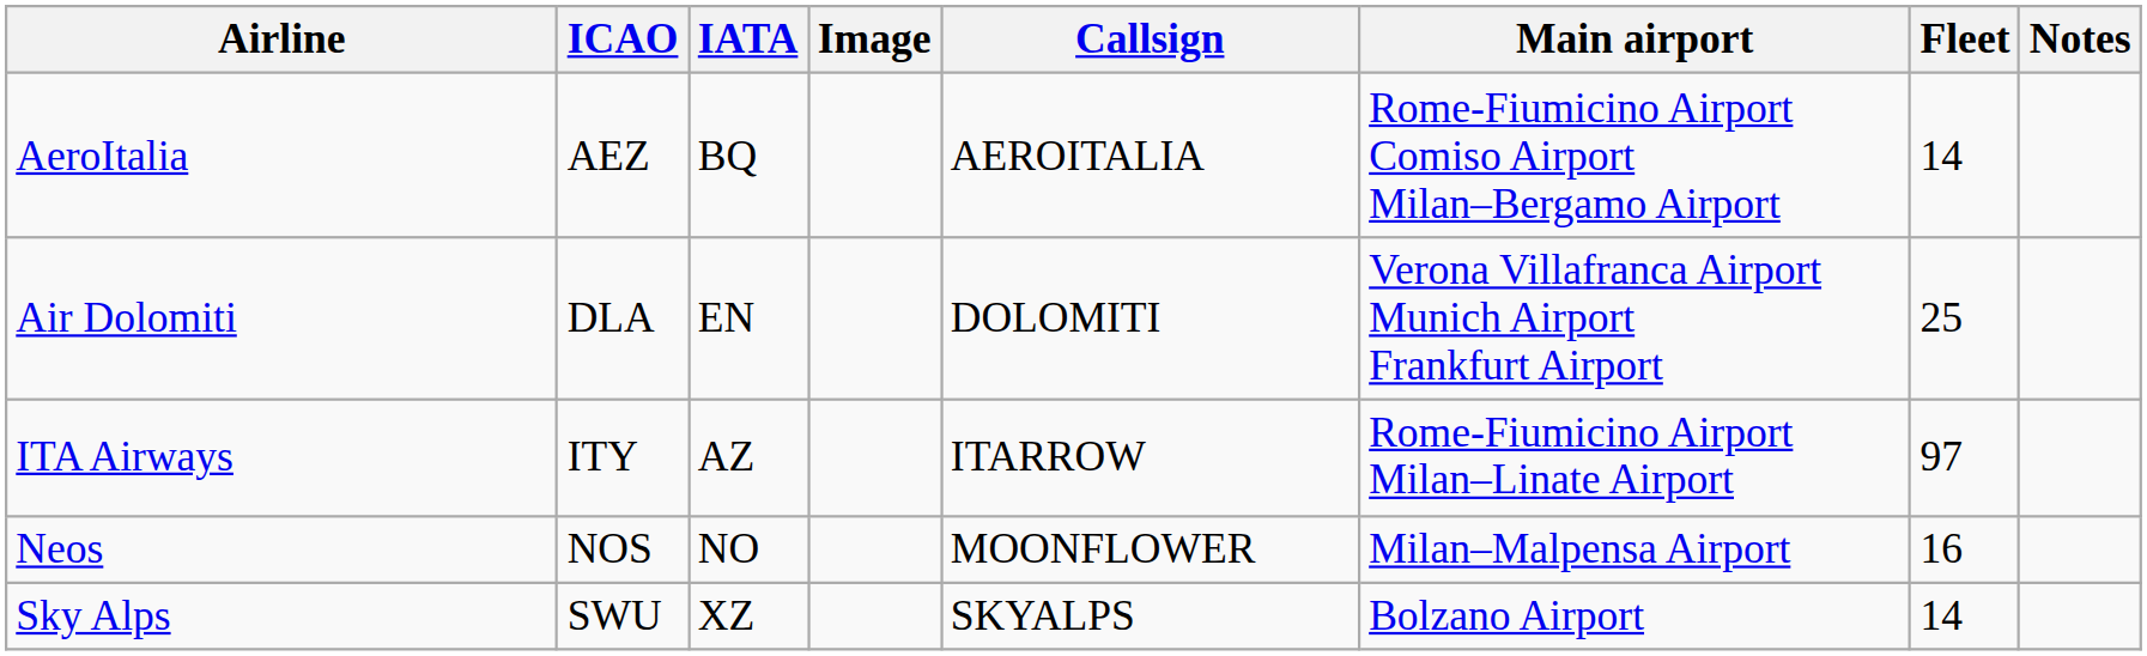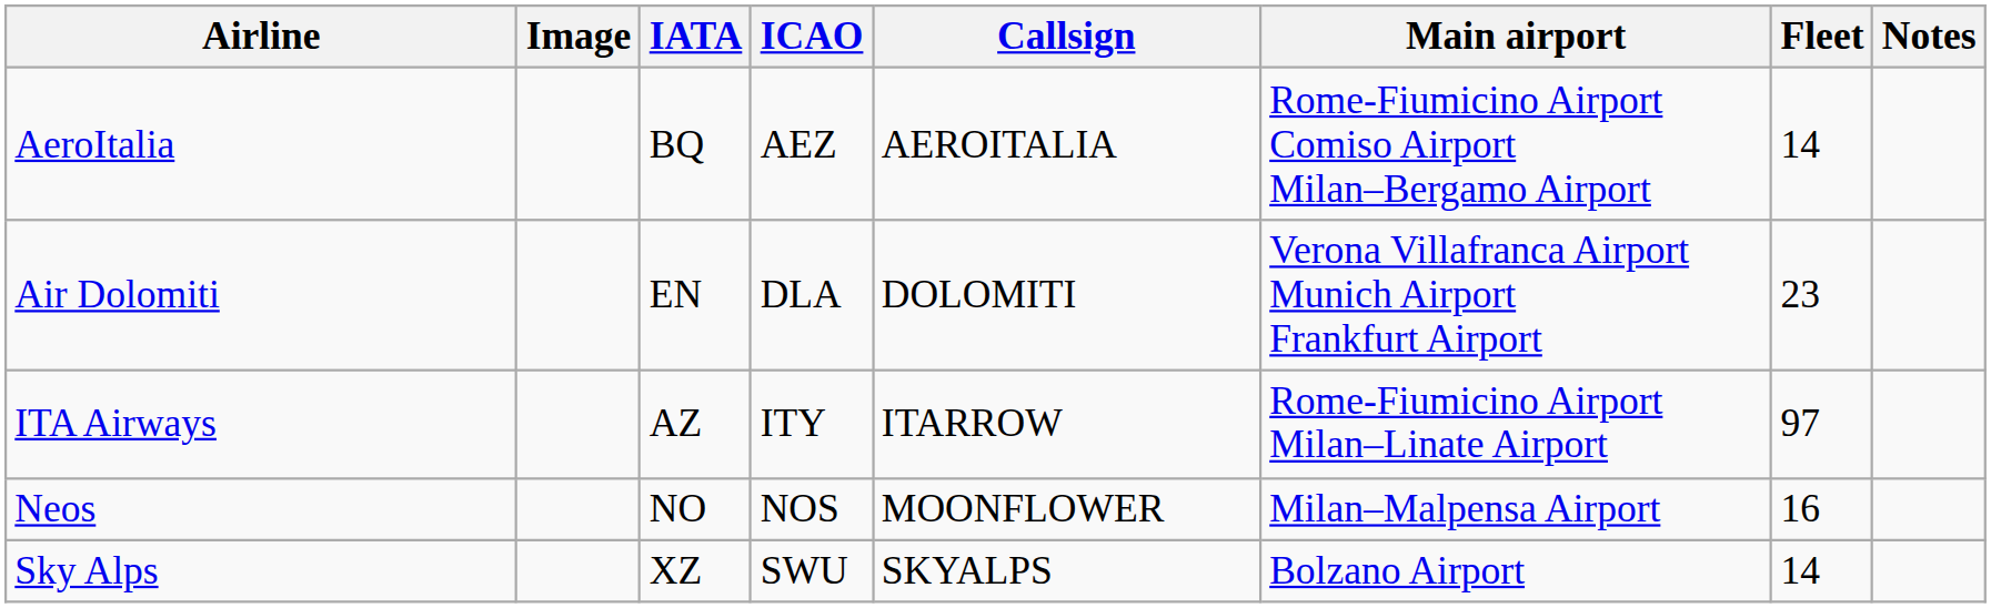columns swapped: Image <-> ICAO
Air Dolomiti | Fleet: 25 -> 23
